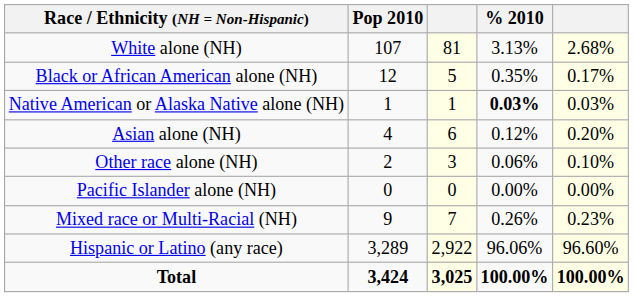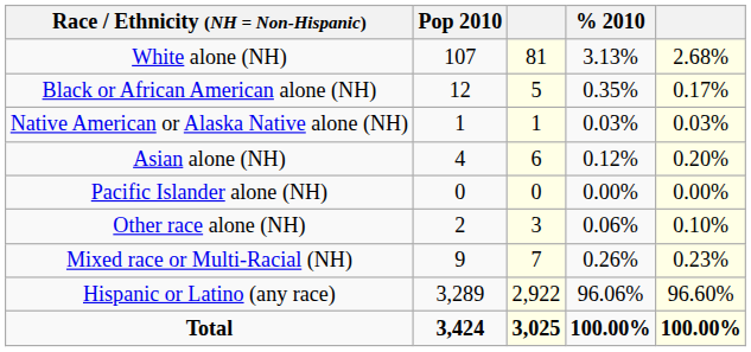Native American or Alaska Native alone (NH) | % 2010: bold -> normal
rows swapped: Pacific Islander alone (NH) <-> Other race alone (NH)
